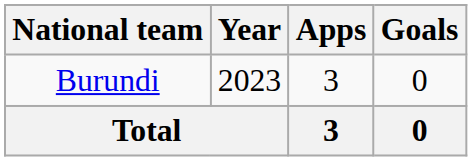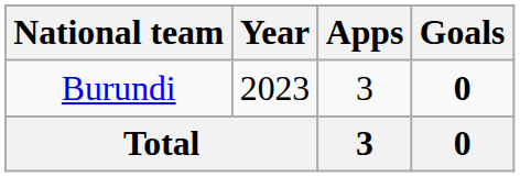Burundi | Goals: normal -> bold
